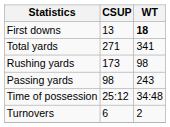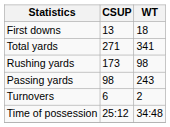First downs | WT: bold -> normal
rows swapped: Turnovers <-> Time of possession
